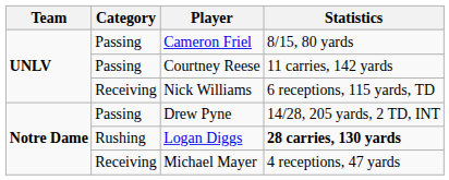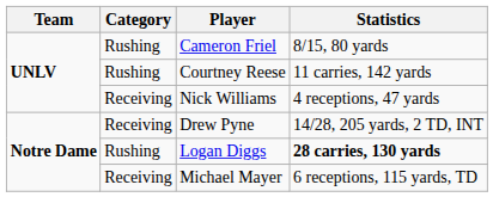Cameron Friel | Category: Passing -> Rushing
Courtney Reese | Category: Passing -> Rushing
Nick Williams | Statistics: 6 receptions, 115 yards, TD -> 4 receptions, 47 yards
Drew Pyne | Category: Passing -> Receiving
Michael Mayer | Statistics: 4 receptions, 47 yards -> 6 receptions, 115 yards, TD
